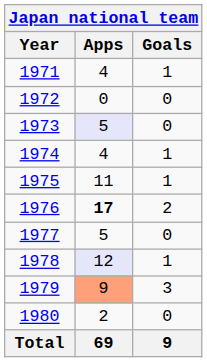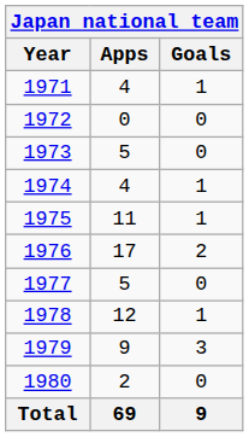1973 | Apps: lavender background -> no background
1976 | Apps: bold -> normal
1978 | Apps: lavender background -> no background
1979 | Apps: lightsalmon background -> no background
